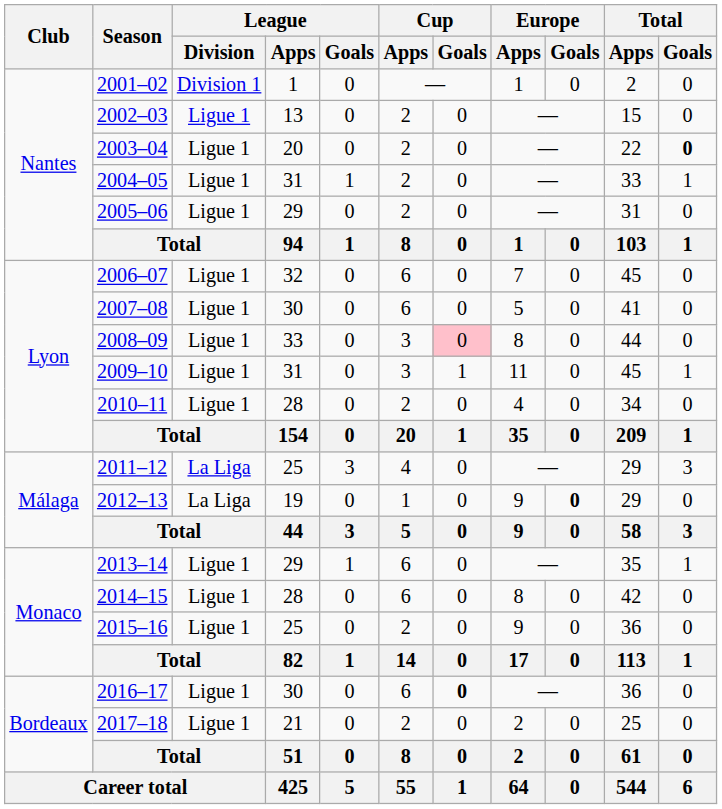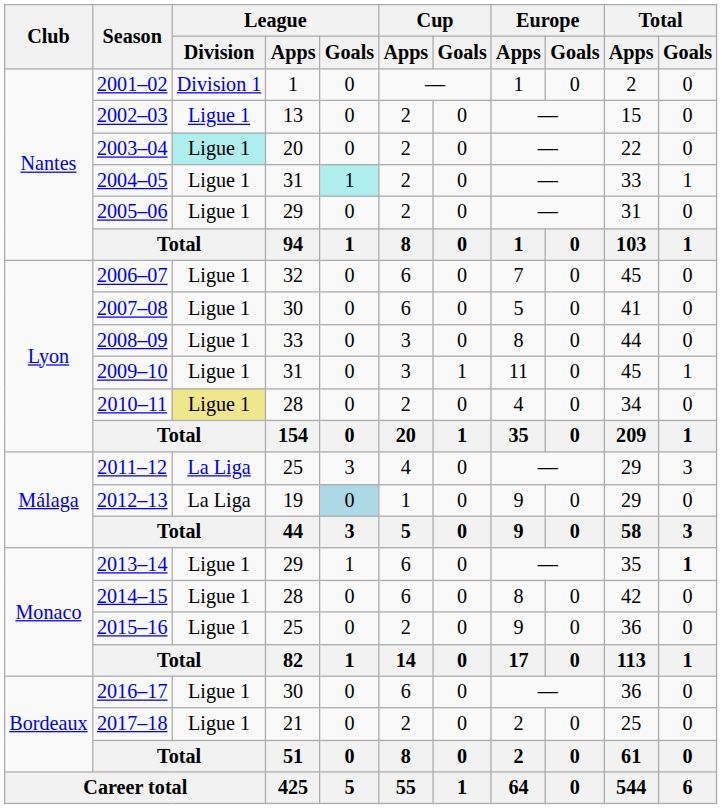2003–04 | League / Division: no background -> paleturquoise background
2003–04 | Total / Goals: bold -> normal
2004–05 | League / Goals: no background -> paleturquoise background
2008–09 | Cup / Goals: pink background -> no background
2010–11 | League / Division: no background -> khaki background
2012–13 | League / Goals: no background -> lightblue background
2012–13 | Europe / Goals: bold -> normal
2013–14 | Total / Goals: normal -> bold
2016–17 | Cup / Goals: bold -> normal
